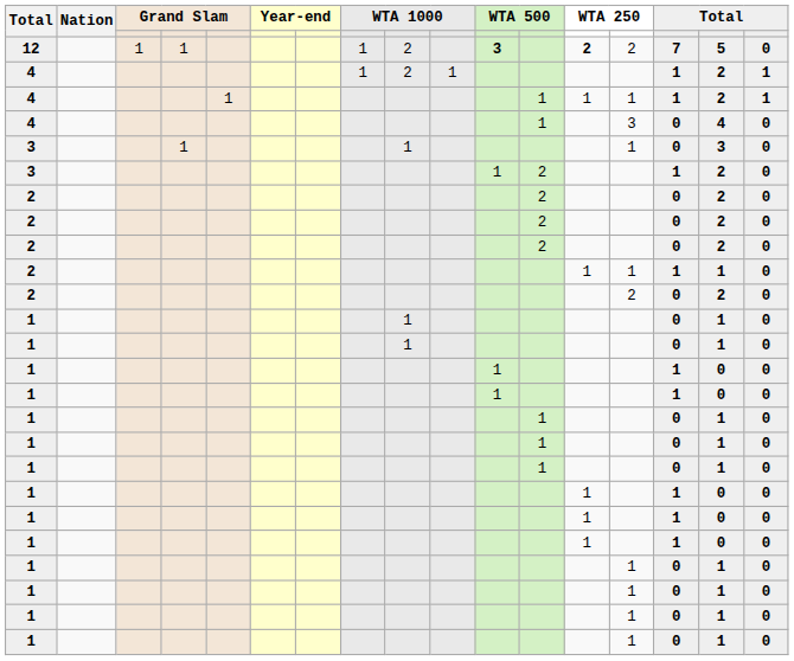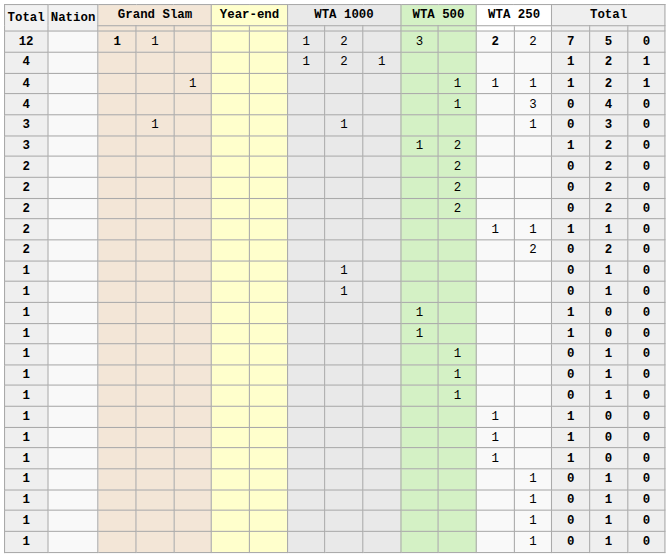12 | column 3: normal -> bold
12 | column 11: bold -> normal
